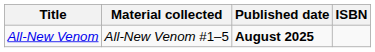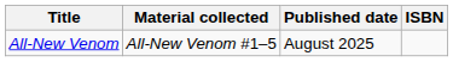row 2 | Published date: bold -> normal
